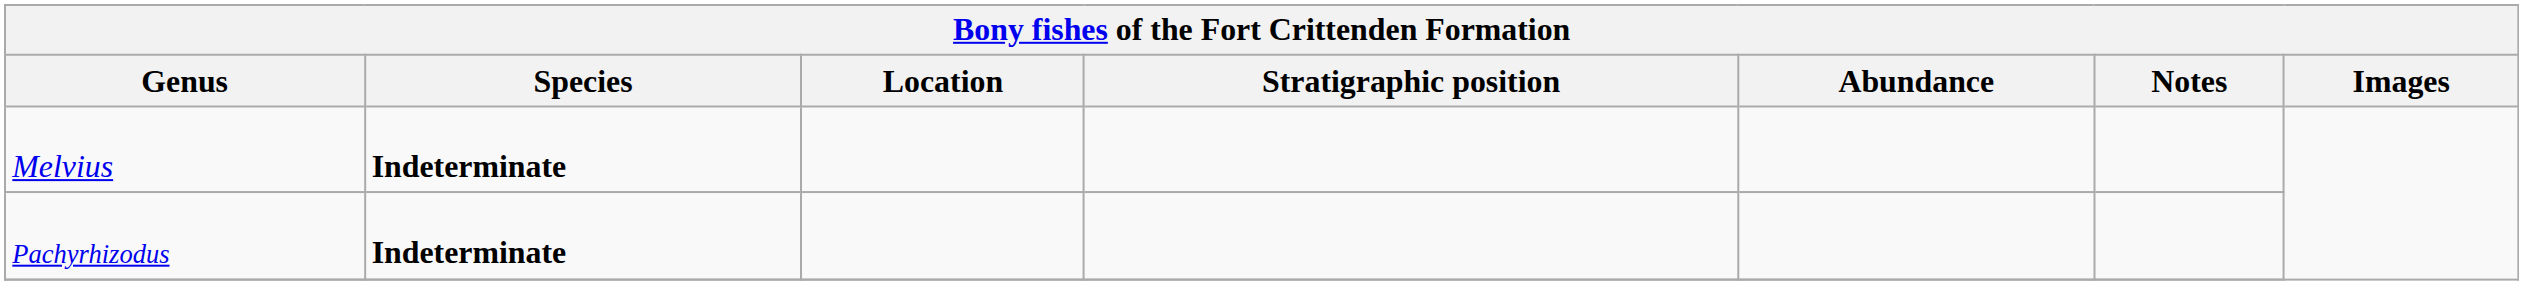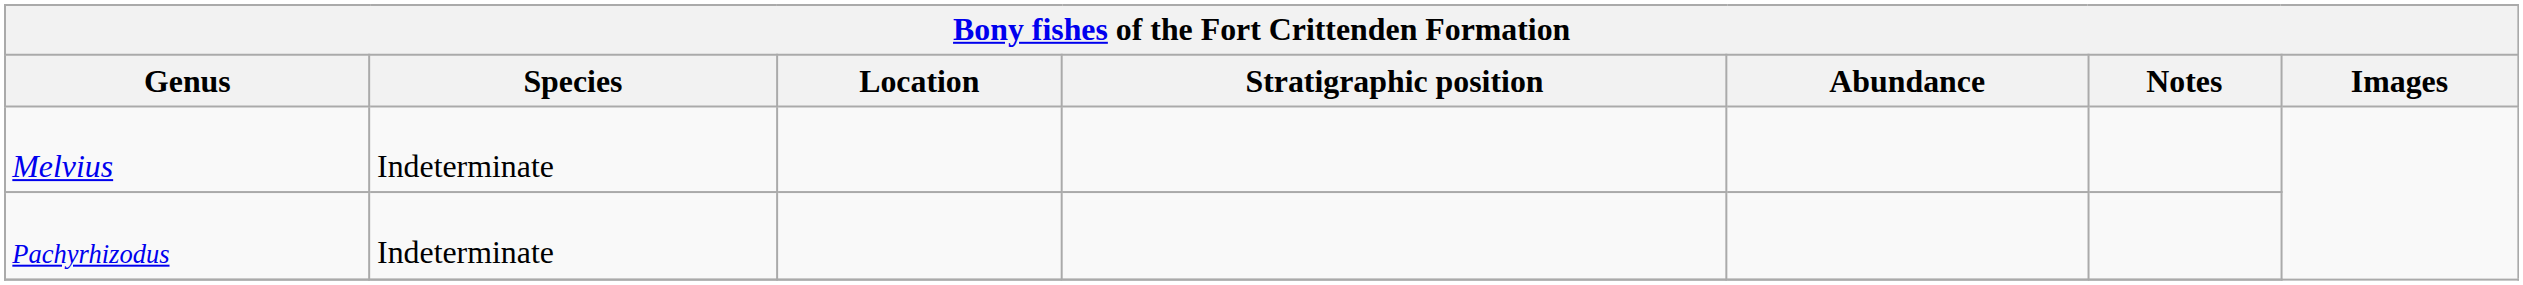Melvius | Species: bold -> normal
Pachyrhizodus | Species: bold -> normal
